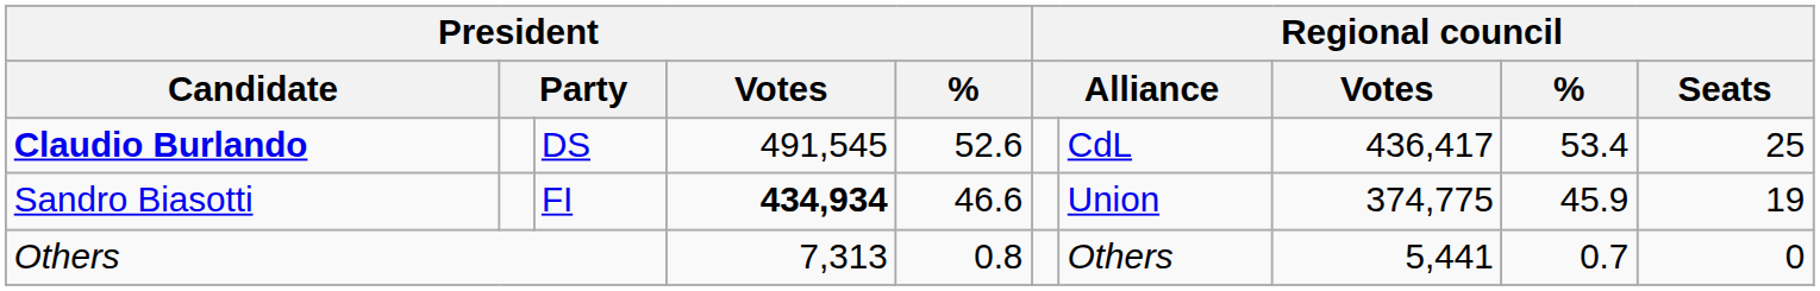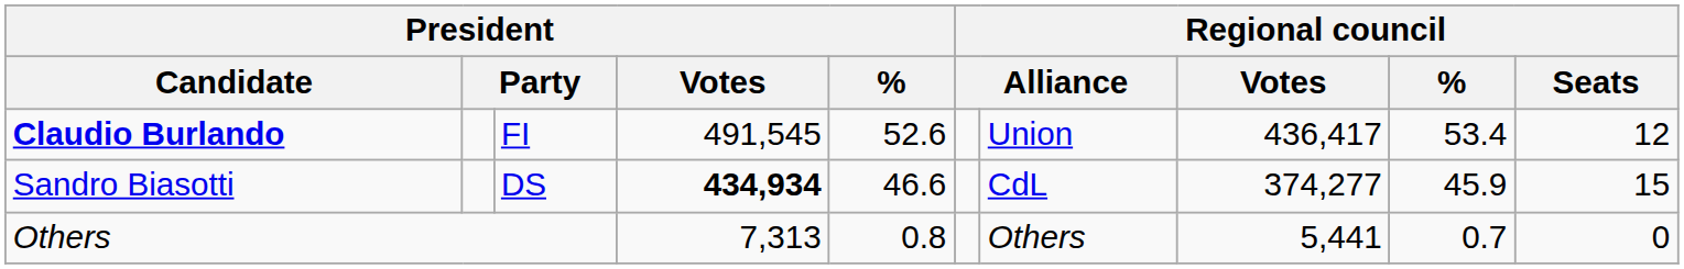Claudio Burlando | column 3: DS -> FI
Claudio Burlando | column 7: CdL -> Union
Claudio Burlando | Regional council / Seats: 25 -> 12
Sandro Biasotti | column 3: FI -> DS
Sandro Biasotti | column 7: Union -> CdL
Sandro Biasotti | Regional council / Votes: 374,775 -> 374,277
Sandro Biasotti | Regional council / Seats: 19 -> 15
